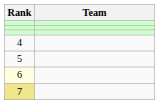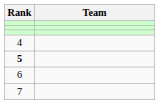row 6 | Rank: normal -> bold
row 7 | Rank: lightyellow background -> no background
row 8 | Rank: khaki background -> no background
